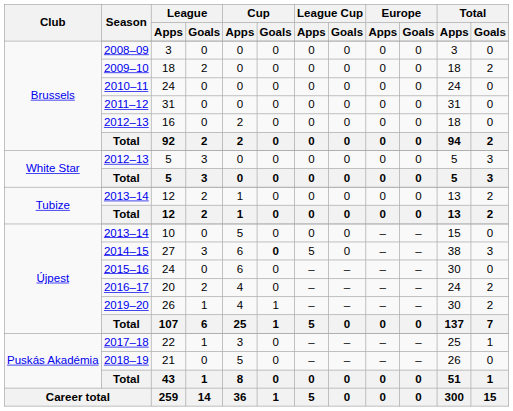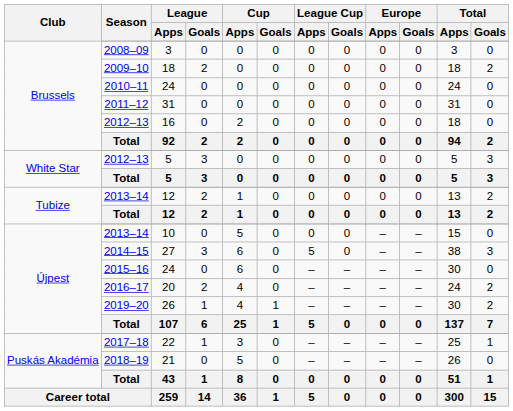27 | Cup / Goals: bold -> normal
